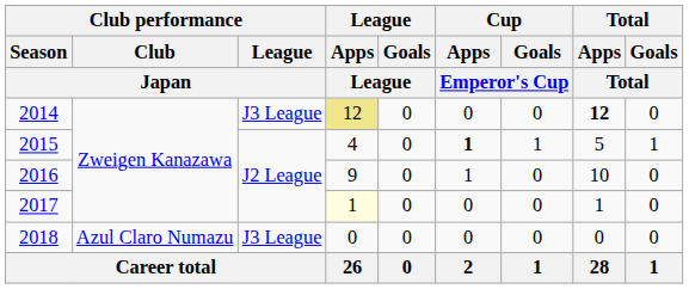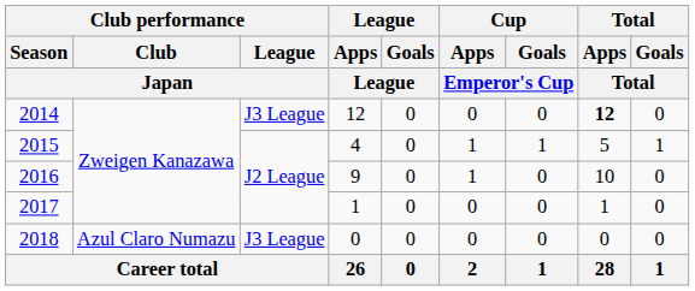2014 | League / Apps / League: khaki background -> no background
2015 | Cup / Apps / Emperor's Cup: bold -> normal
2017 | League / Apps / League: lightyellow background -> no background
